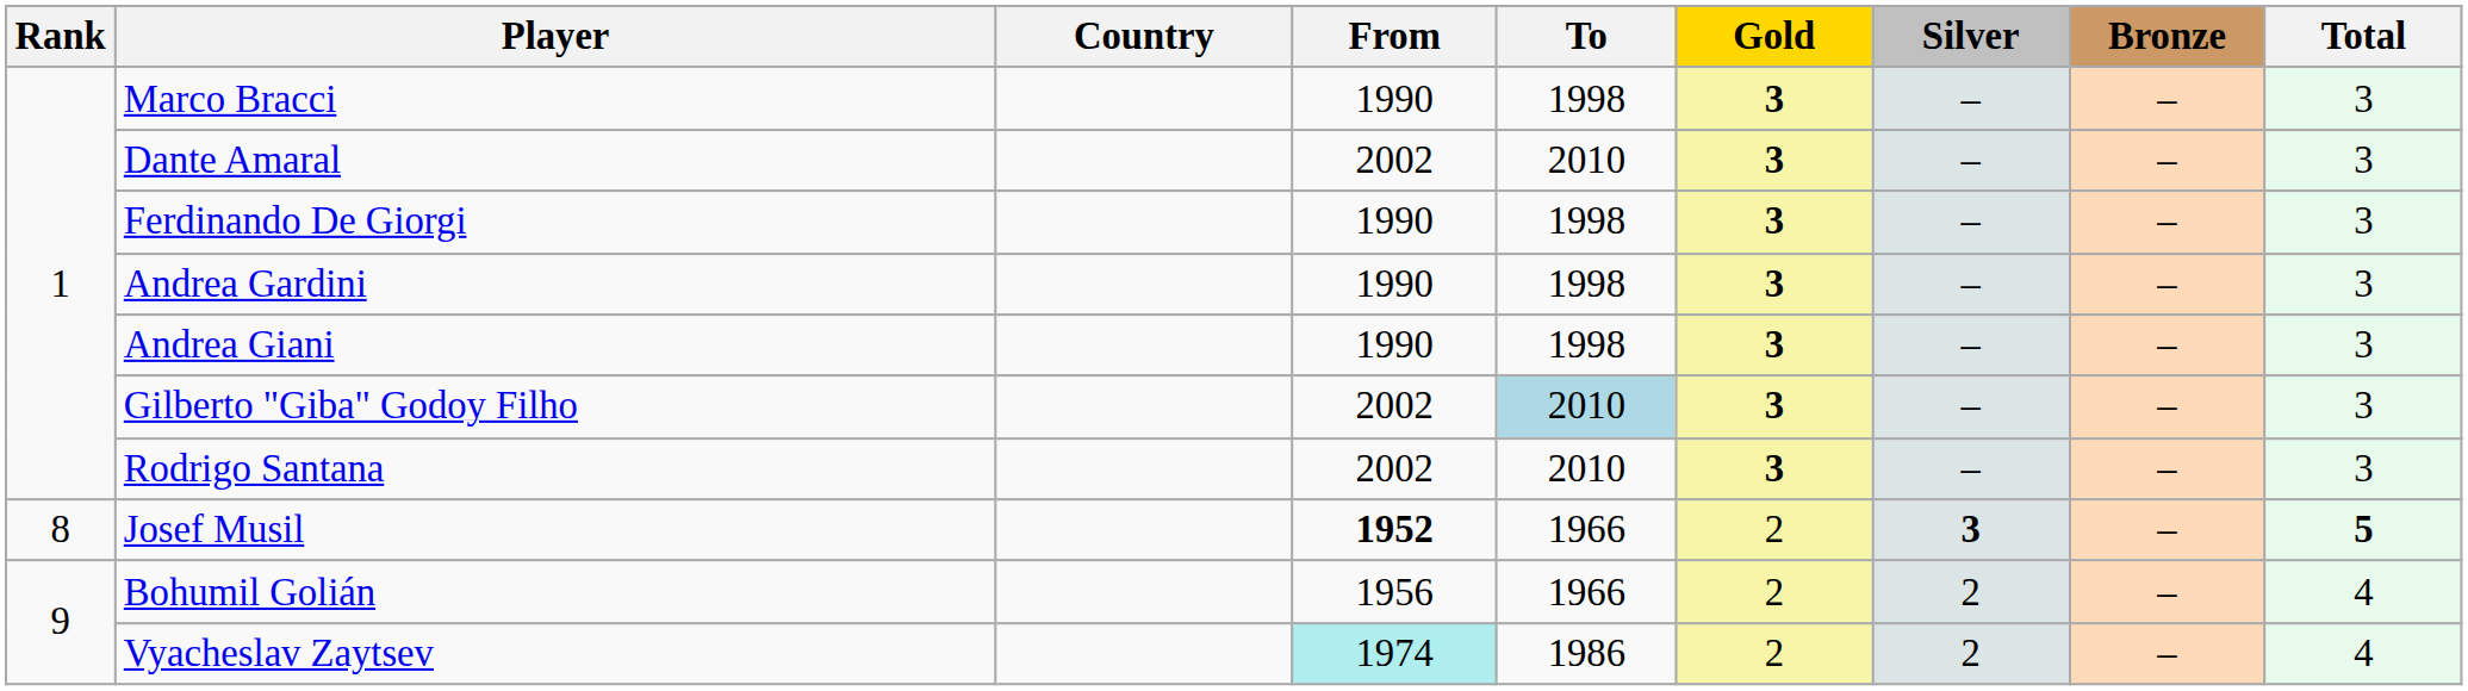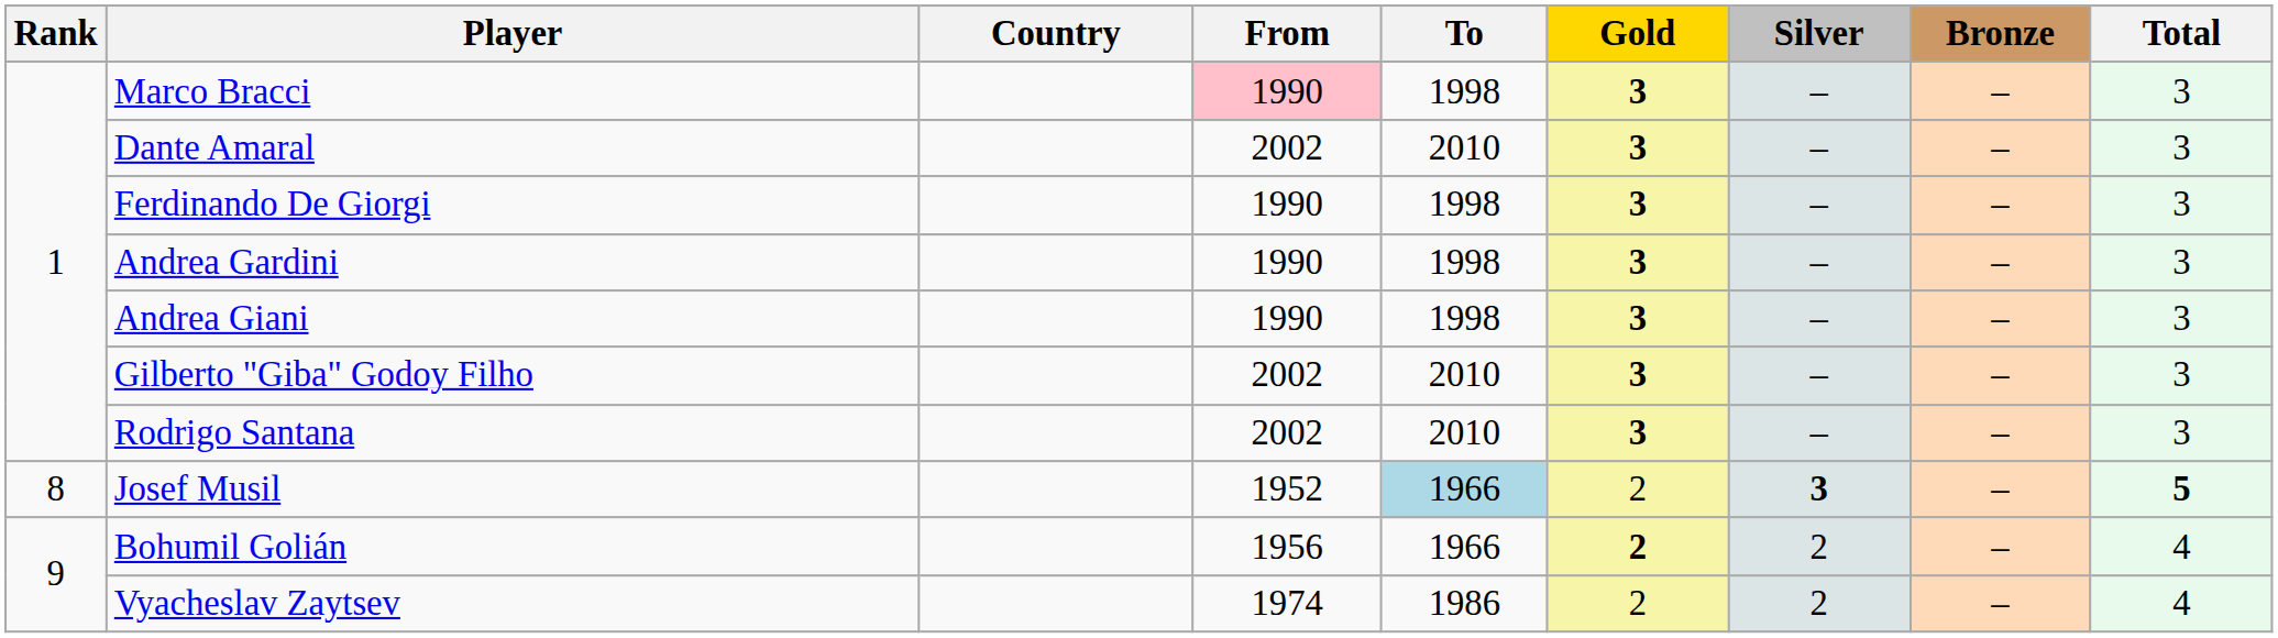Marco Bracci | From: no background -> pink background
Gilberto "Giba" Godoy Filho | To: lightblue background -> no background
Josef Musil | From: bold -> normal
Josef Musil | To: no background -> lightblue background
Bohumil Golián | Gold: normal -> bold
Vyacheslav Zaytsev | From: paleturquoise background -> no background
